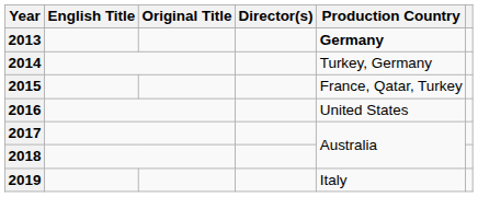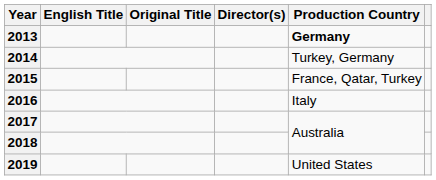2016 | Production Country: United States -> Italy
2019 | Production Country: Italy -> United States
